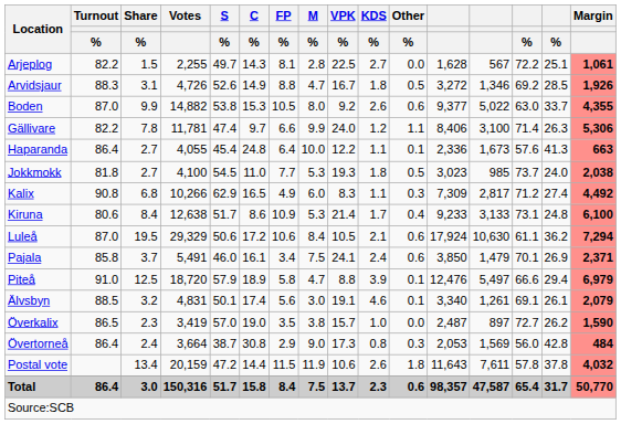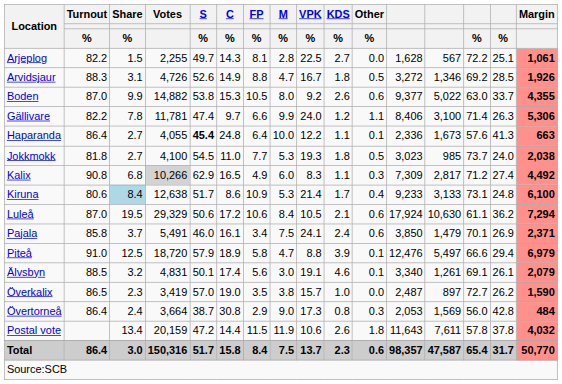Haparanda | S / %: normal -> bold
Kalix | Votes: no background -> lightgrey background
Kiruna | Share / %: no background -> lightblue background
